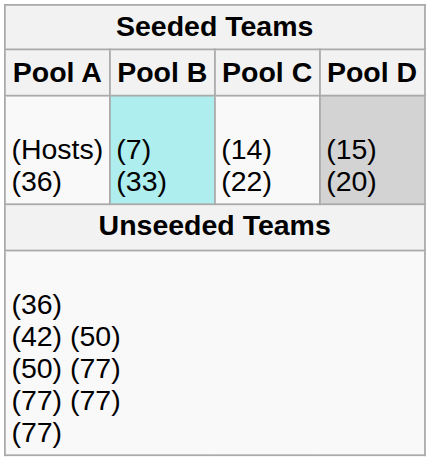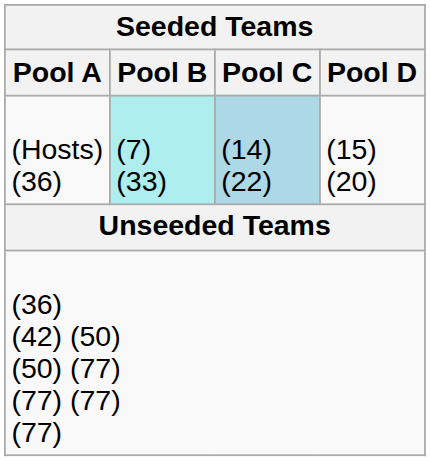(Hosts) (36) | Pool C: no background -> lightblue background
(Hosts) (36) | Pool D: lightgrey background -> no background
